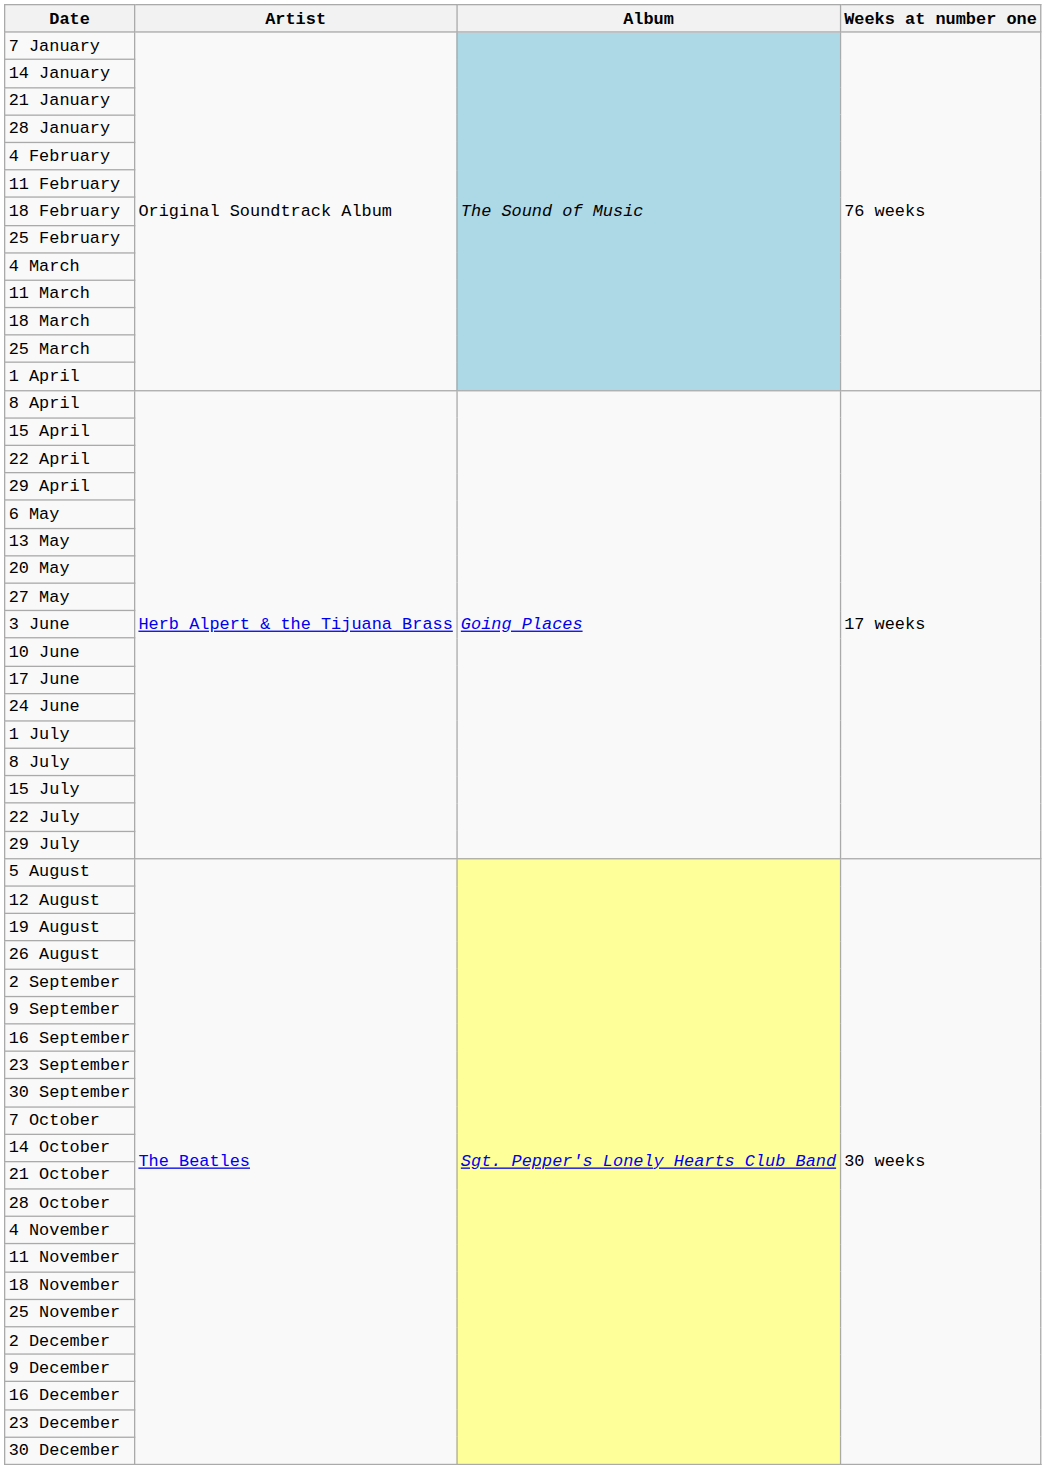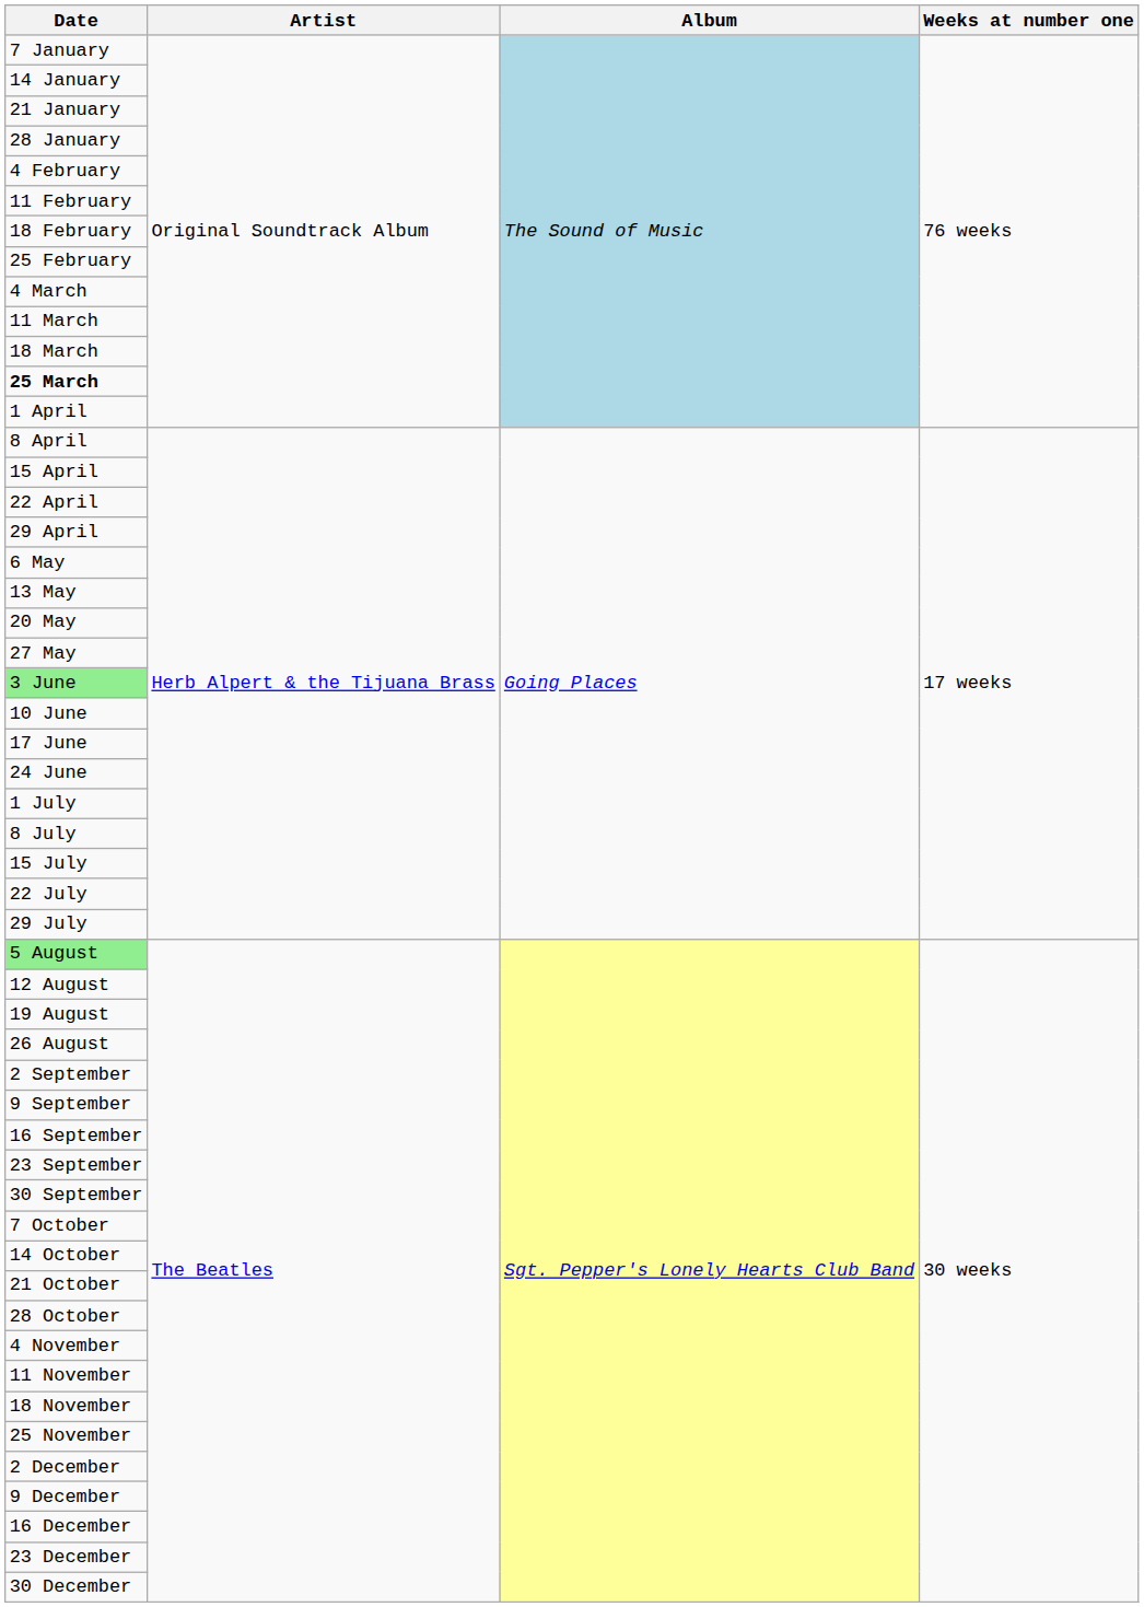25 March | Date: normal -> bold
3 June | Date: no background -> lightgreen background
5 August | Date: no background -> lightgreen background
